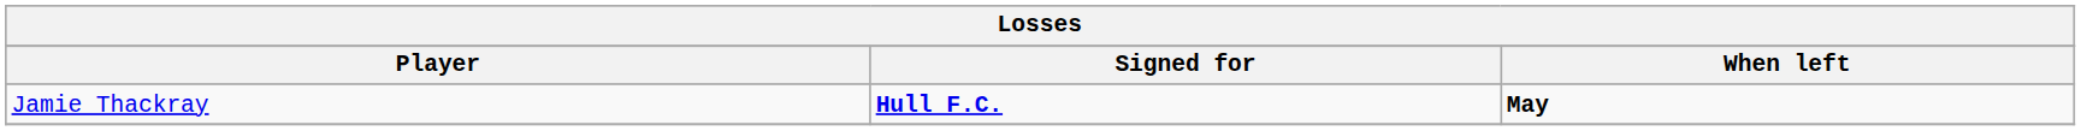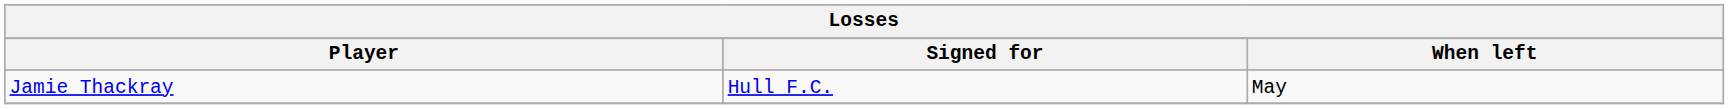Jamie Thackray | Signed for: bold -> normal
Jamie Thackray | When left: bold -> normal
